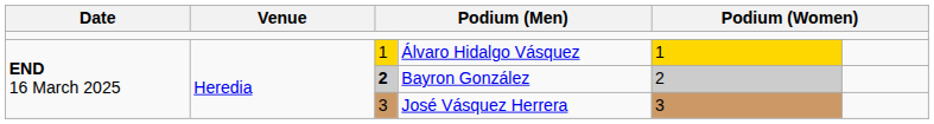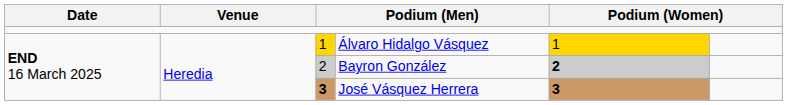Bayron González | column 3: bold -> normal
Bayron González | column 5: normal -> bold
José Vásquez Herrera | column 3: normal -> bold
José Vásquez Herrera | column 5: normal -> bold
